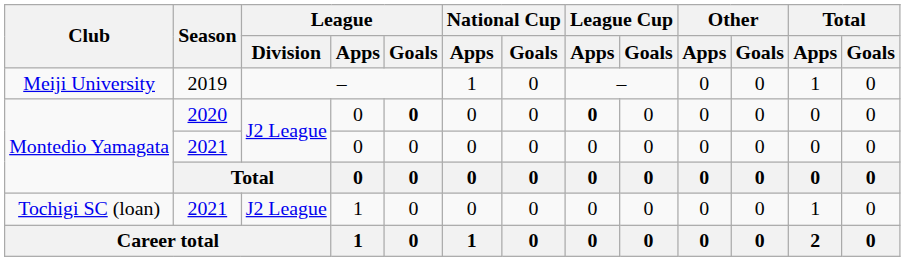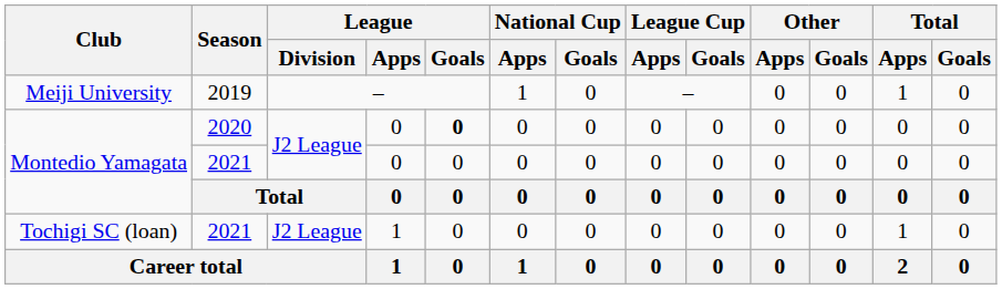Montedio Yamagata / 2020 | League Cup / Apps: bold -> normal
